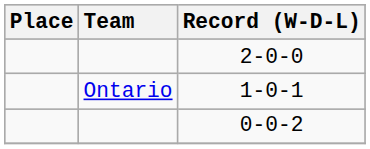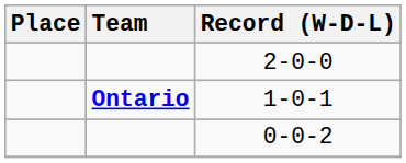1-0-1 | Team: normal -> bold
